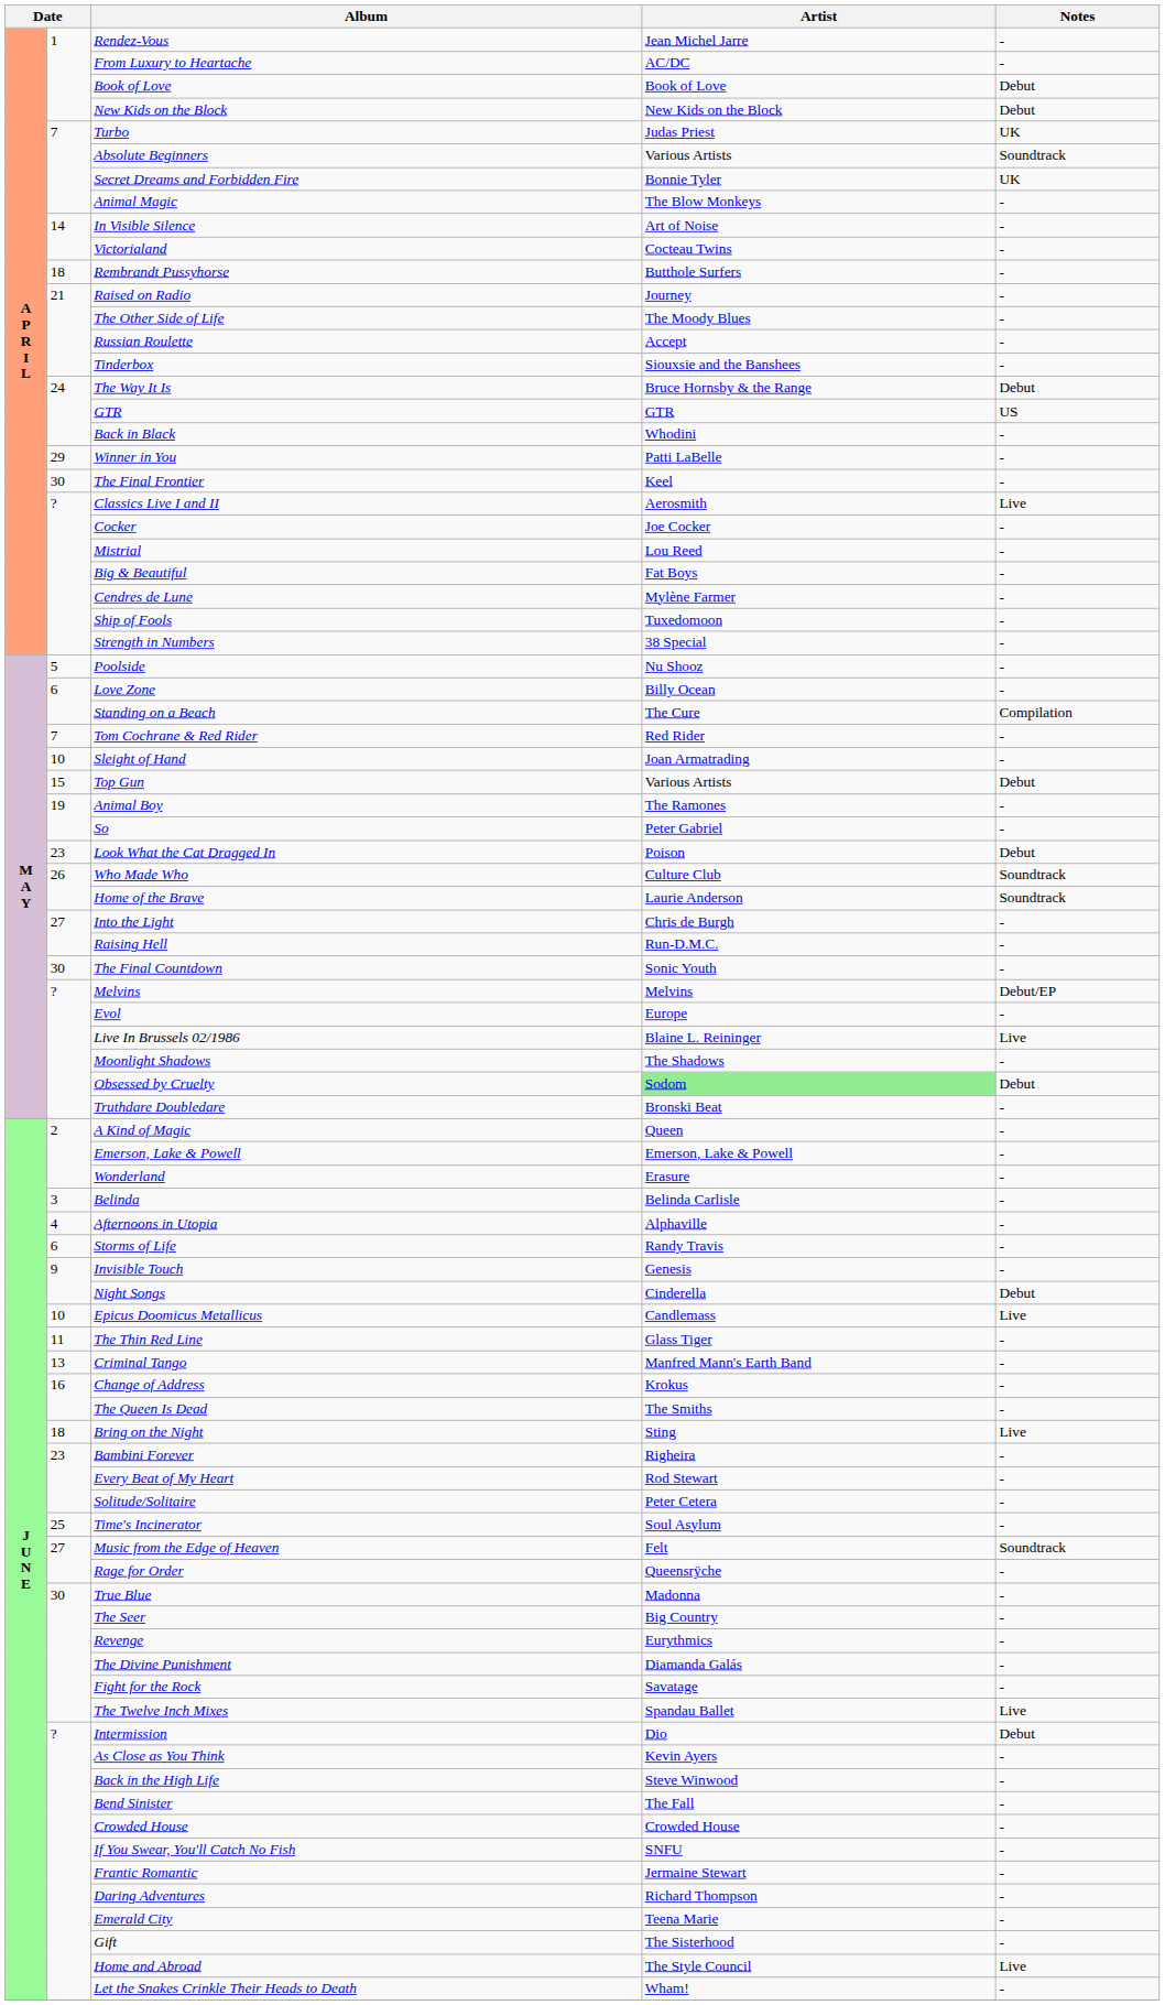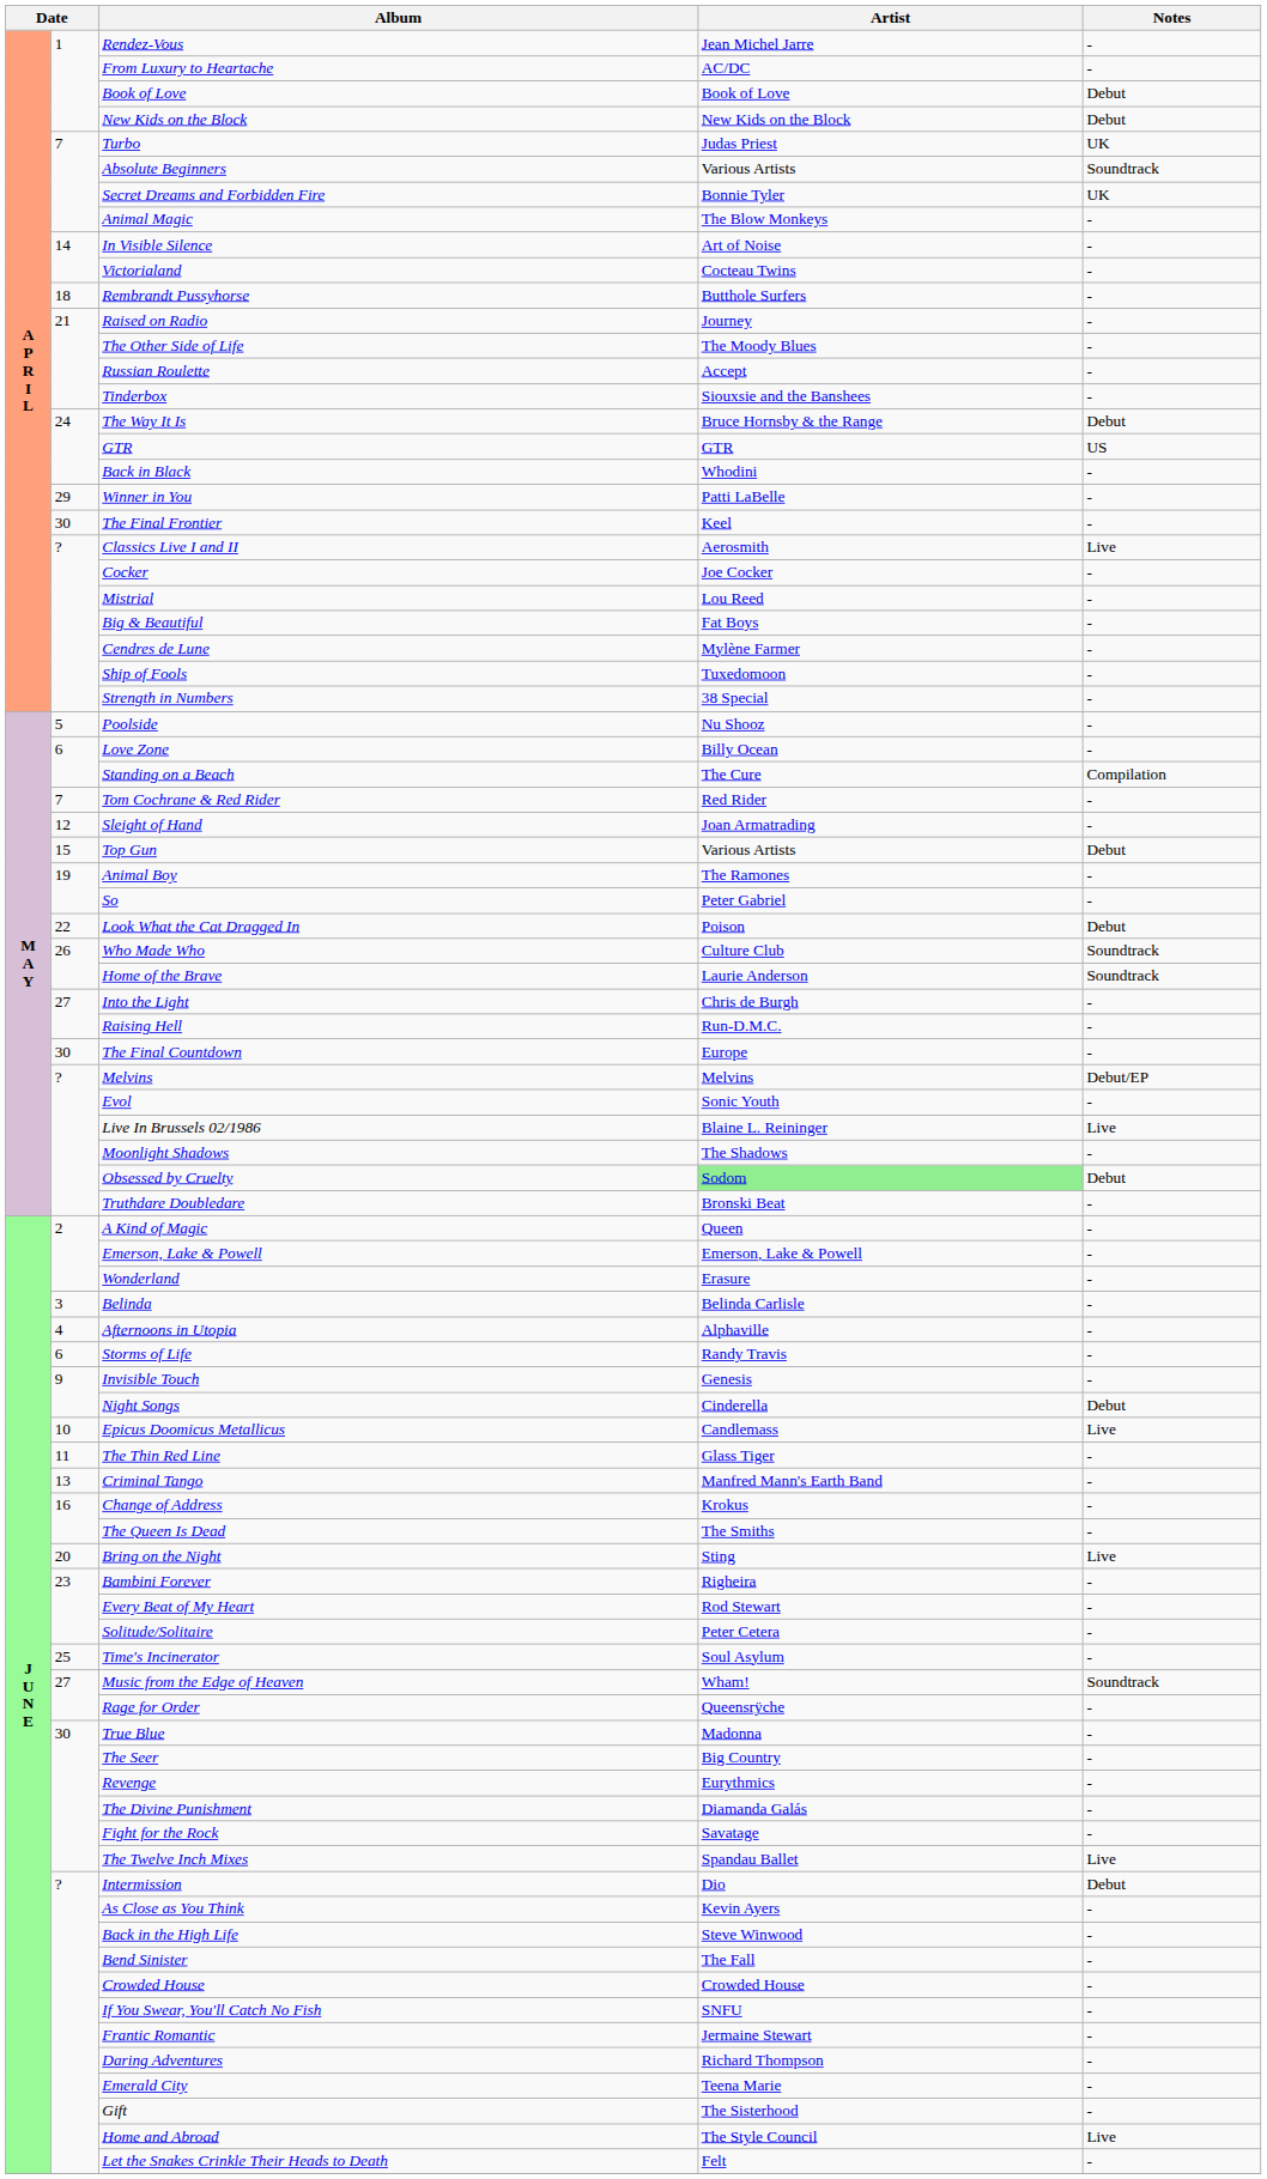Sleight of Hand | column 2: 10 -> 12
Look What the Cat Dragged In | column 2: 23 -> 22
The Final Countdown | Artist: Sonic Youth -> Europe
Evol | Artist: Europe -> Sonic Youth
Bring on the Night | column 2: 18 -> 20
Music from the Edge of Heaven | Artist: Felt -> Wham!
Let the Snakes Crinkle Their Heads to Death | Artist: Wham! -> Felt
